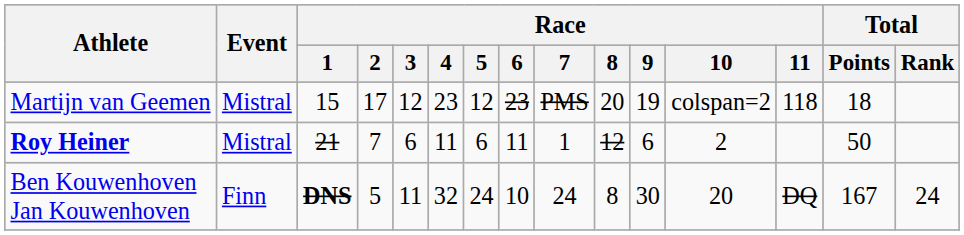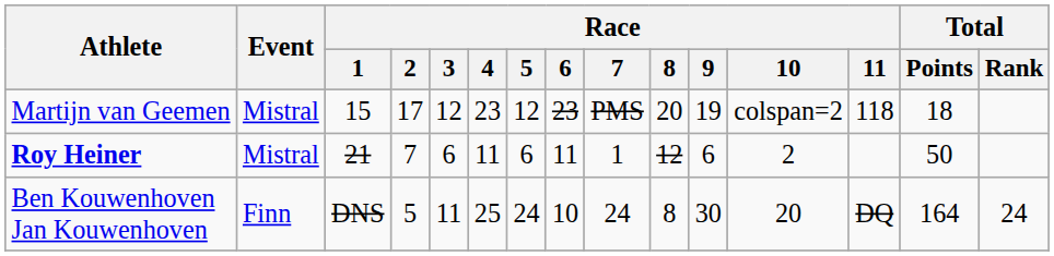Ben Kouwenhoven Jan Kouwenhoven | Race / 1: bold -> normal
Ben Kouwenhoven Jan Kouwenhoven | Race / 4: 32 -> 25
Ben Kouwenhoven Jan Kouwenhoven | Total / Points: 167 -> 164
